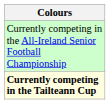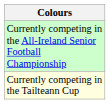row 3 | column 1: bold -> normal
